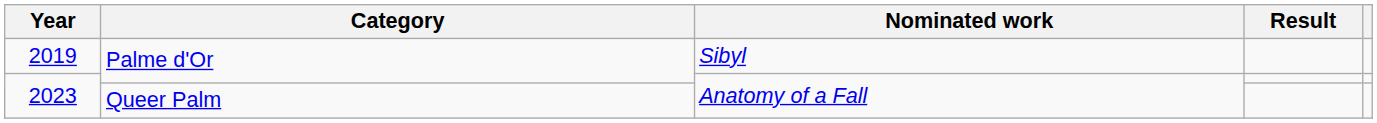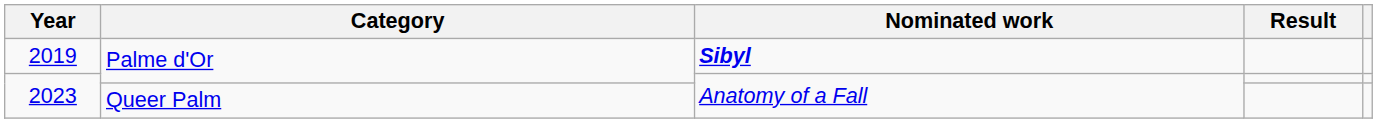2019 | Nominated work: normal -> bold
